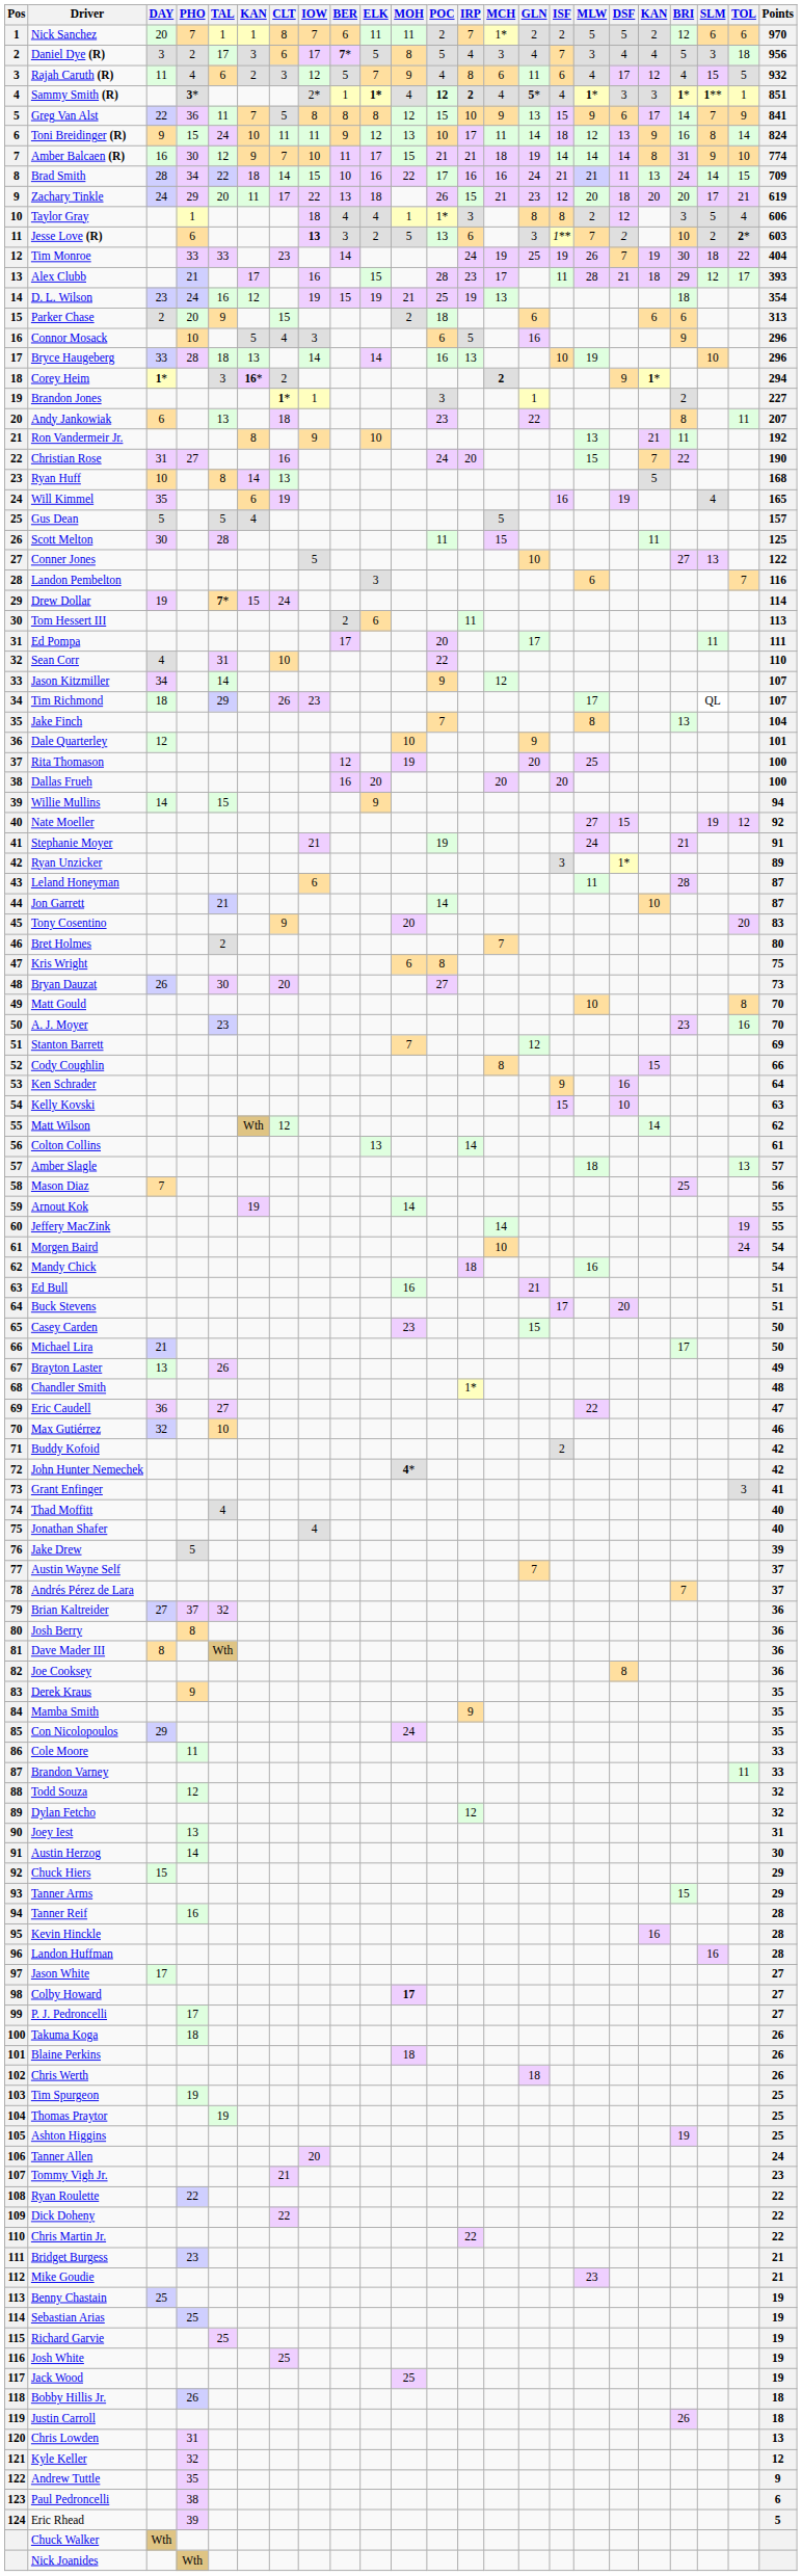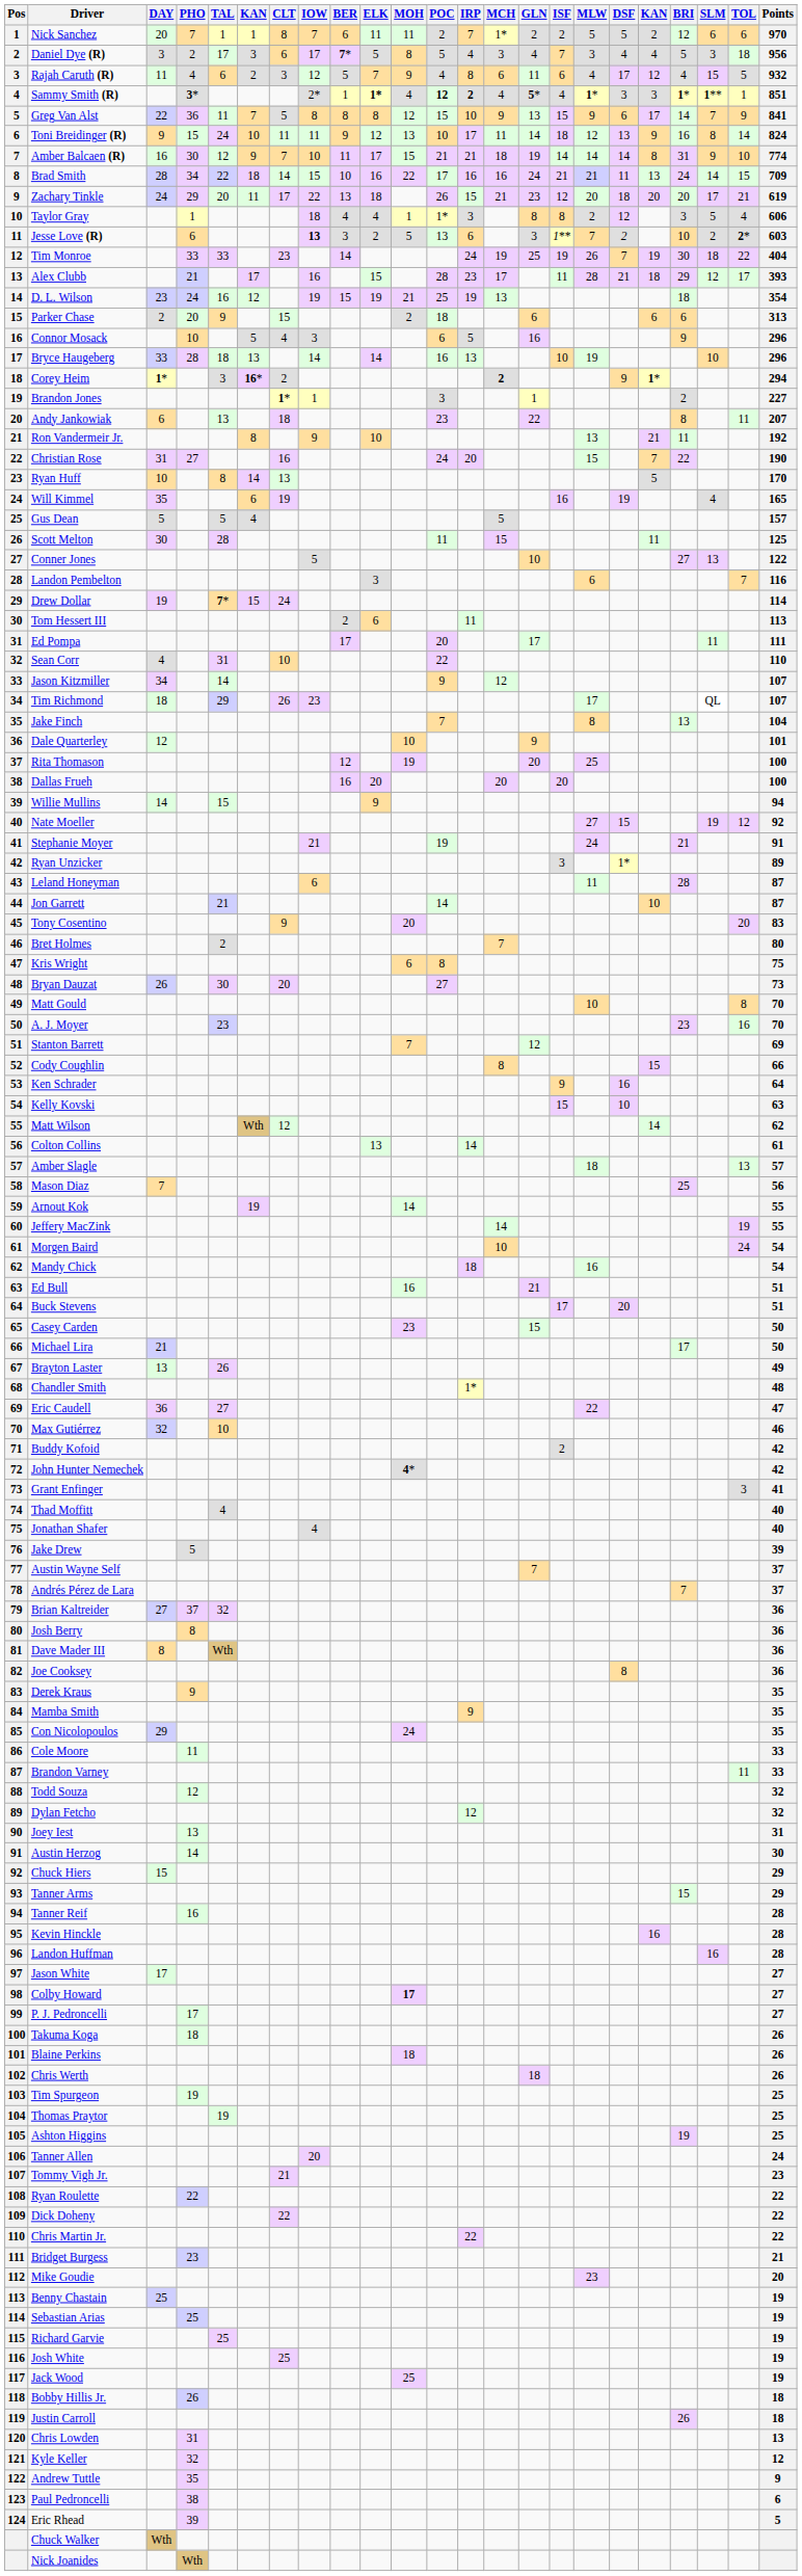Ryan Huff | Points: 168 -> 170
Mike Goudie | Points: 21 -> 20
